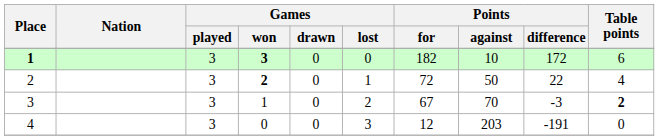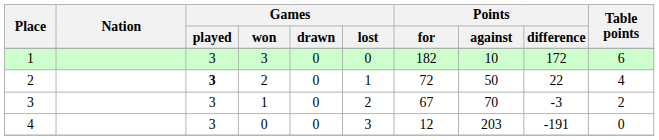row 3 | Place: bold -> normal
row 3 | Games / won: bold -> normal
row 4 | Games / played: normal -> bold
row 4 | Games / won: bold -> normal
row 5 | Table points: bold -> normal
